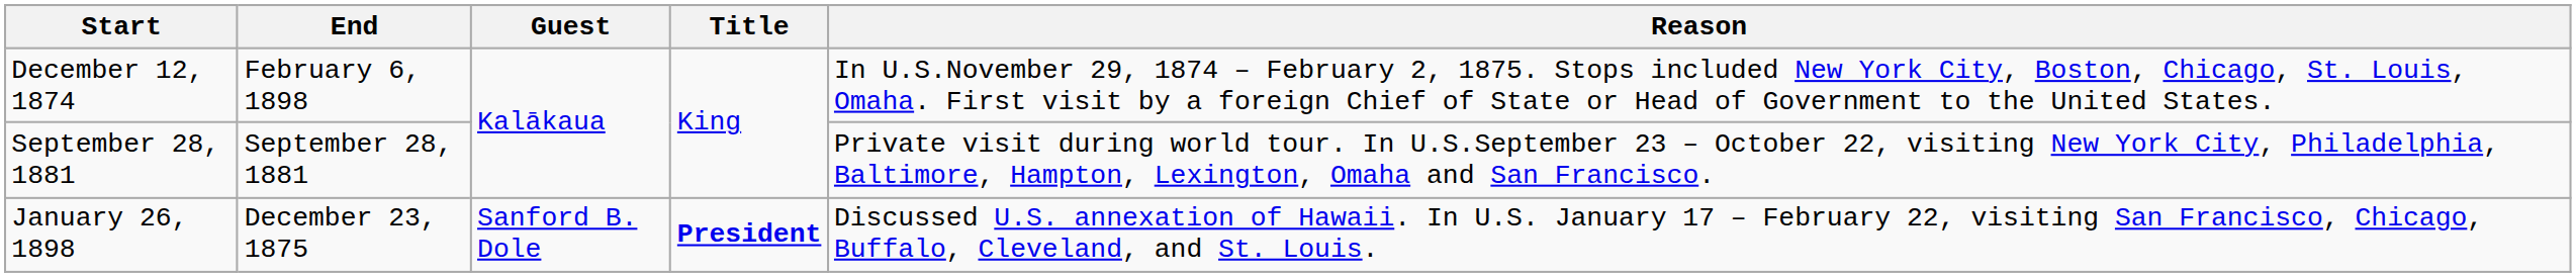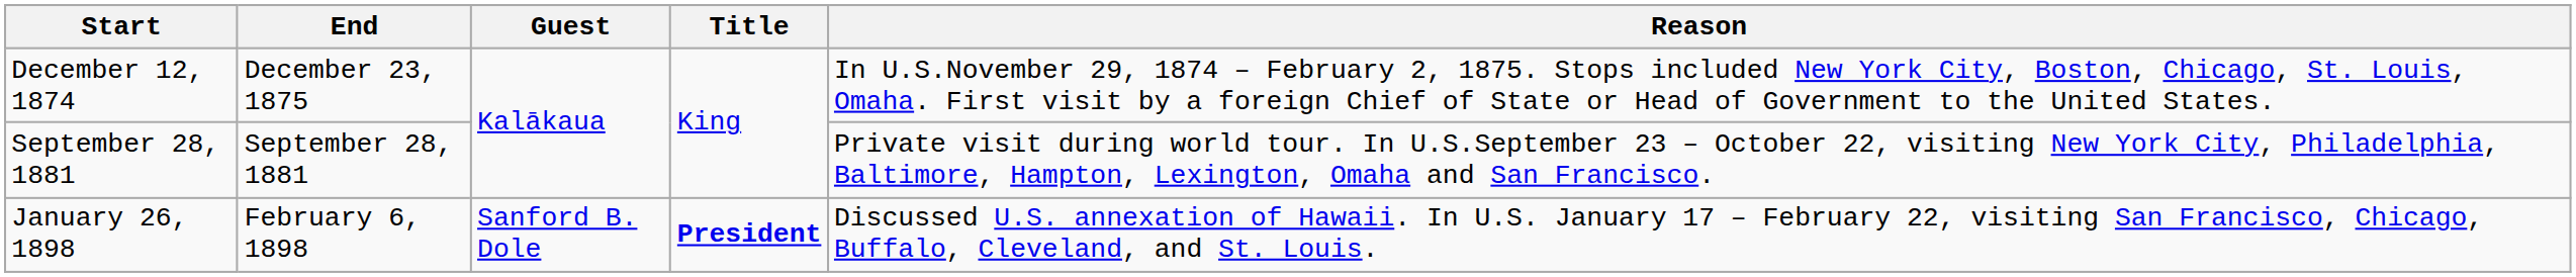December 12, 1874 | End: February 6, 1898 -> December 23, 1875
January 26, 1898 | End: December 23, 1875 -> February 6, 1898
